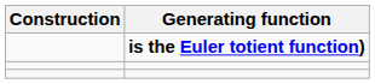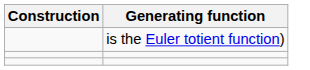row 2 | Generating function: bold -> normal
